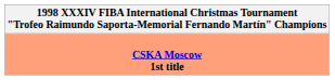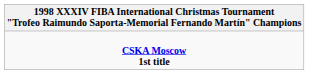row 2 | column 1: lightsalmon background -> no background
